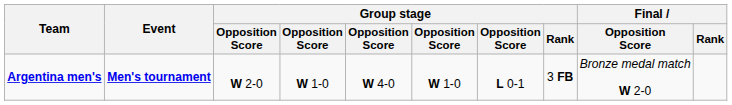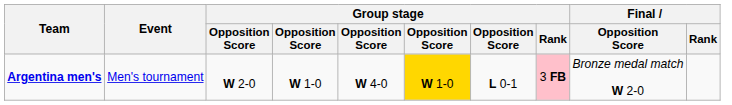Argentina men's | Event: bold -> normal
Argentina men's | column 6: no background -> gold background
Argentina men's | Group stage / Rank: no background -> pink background
